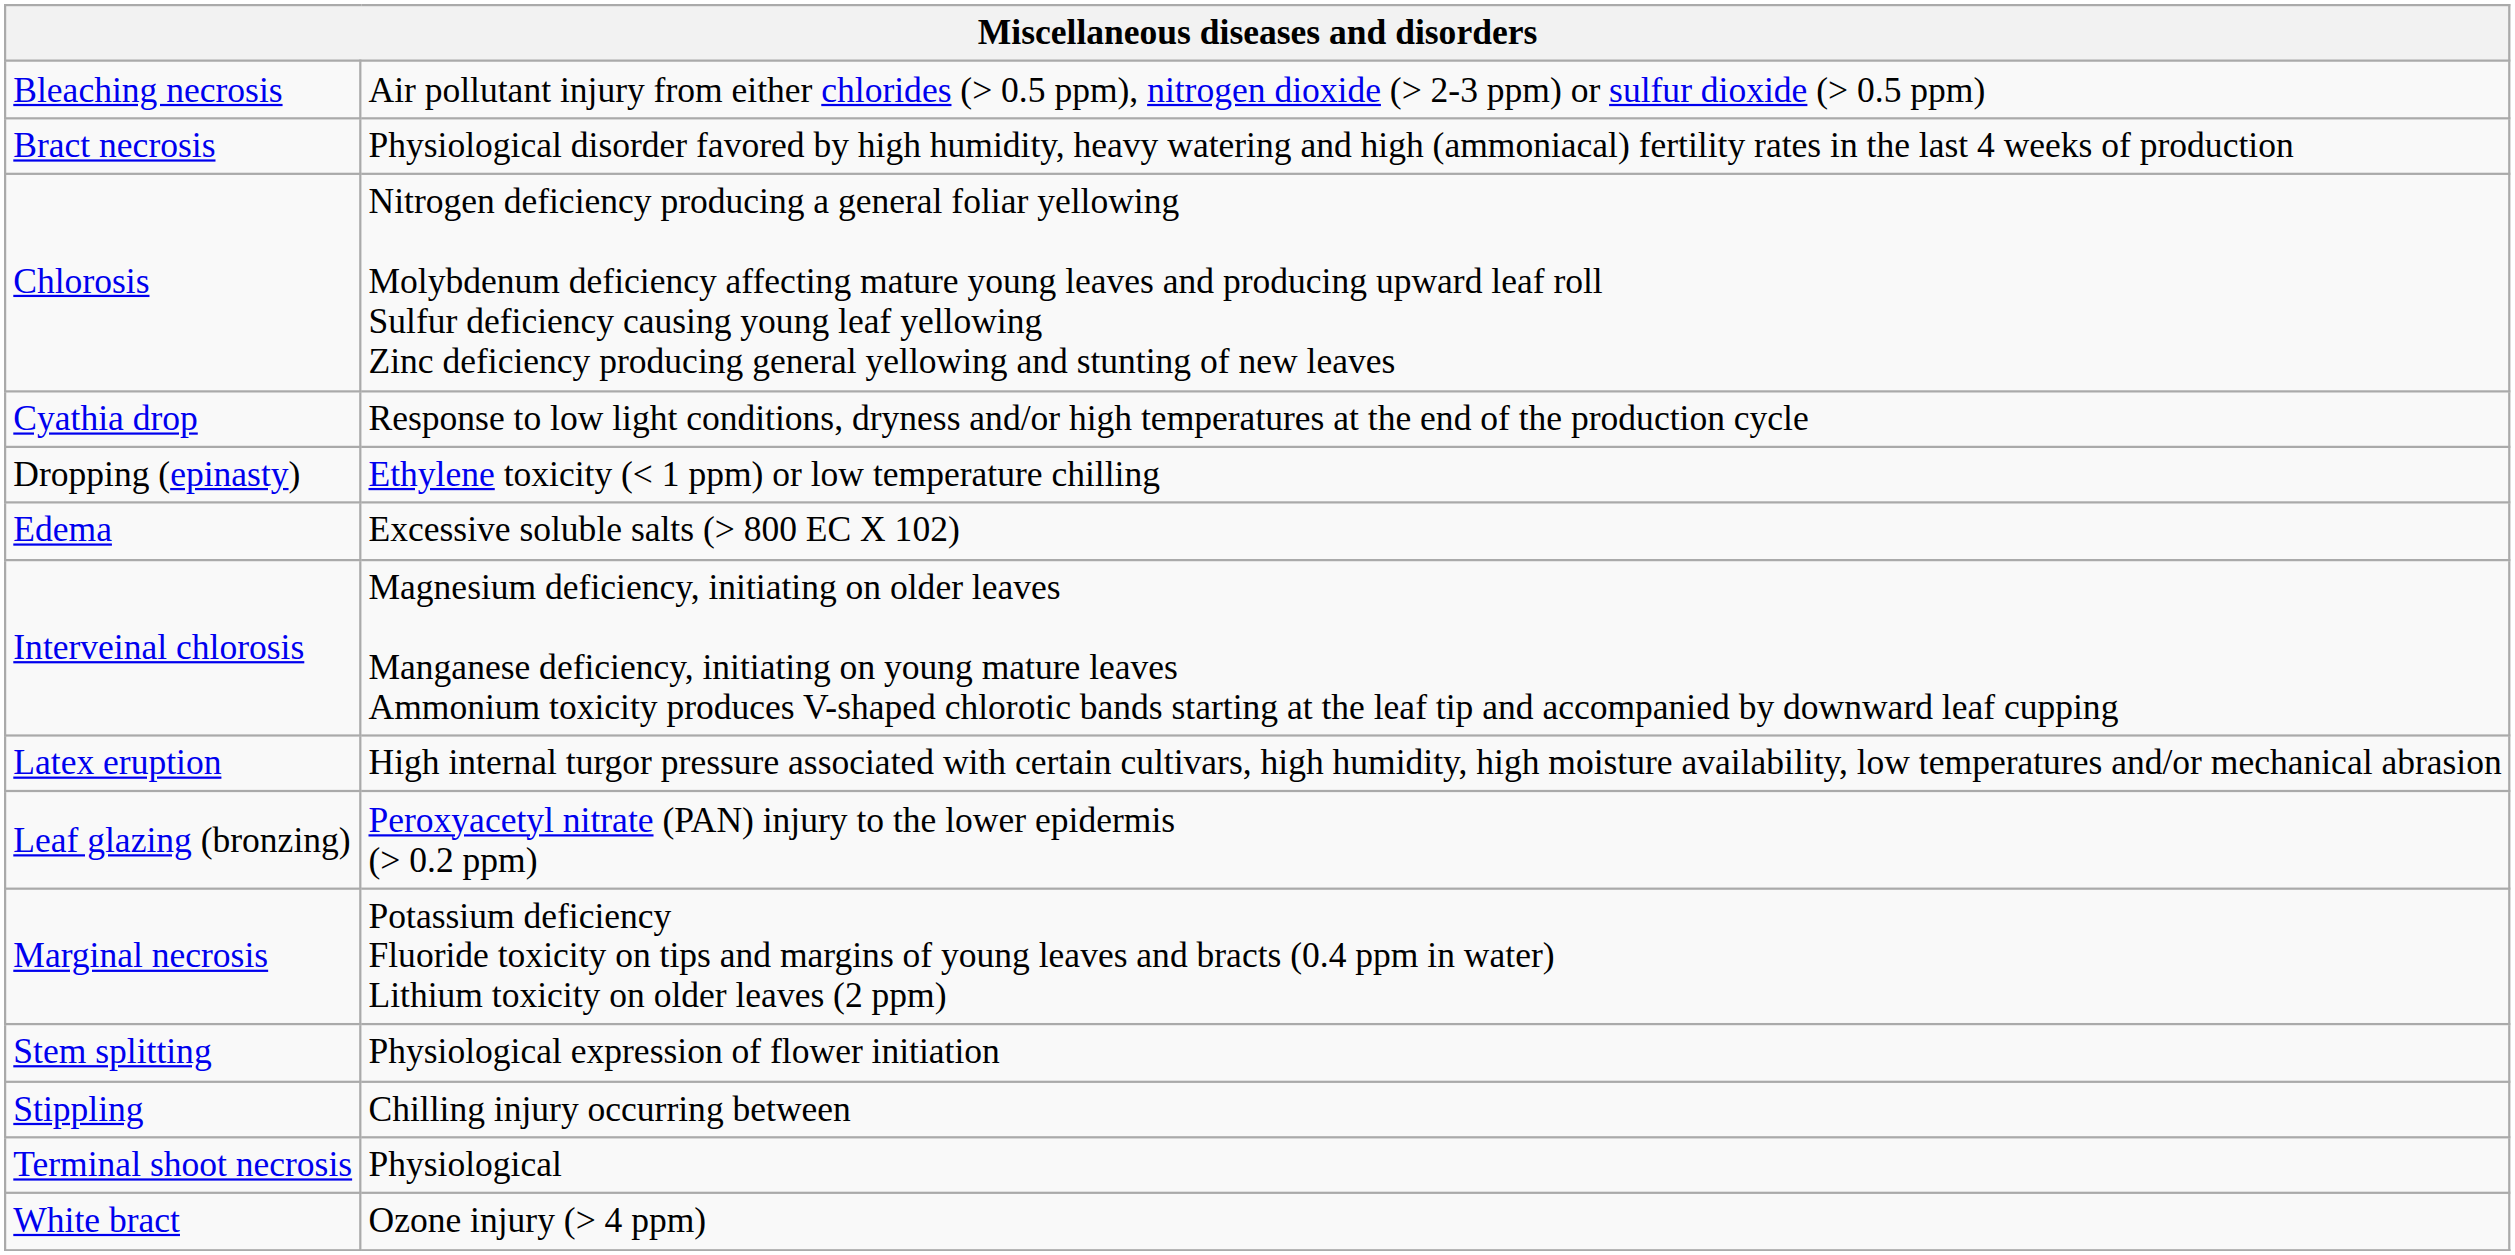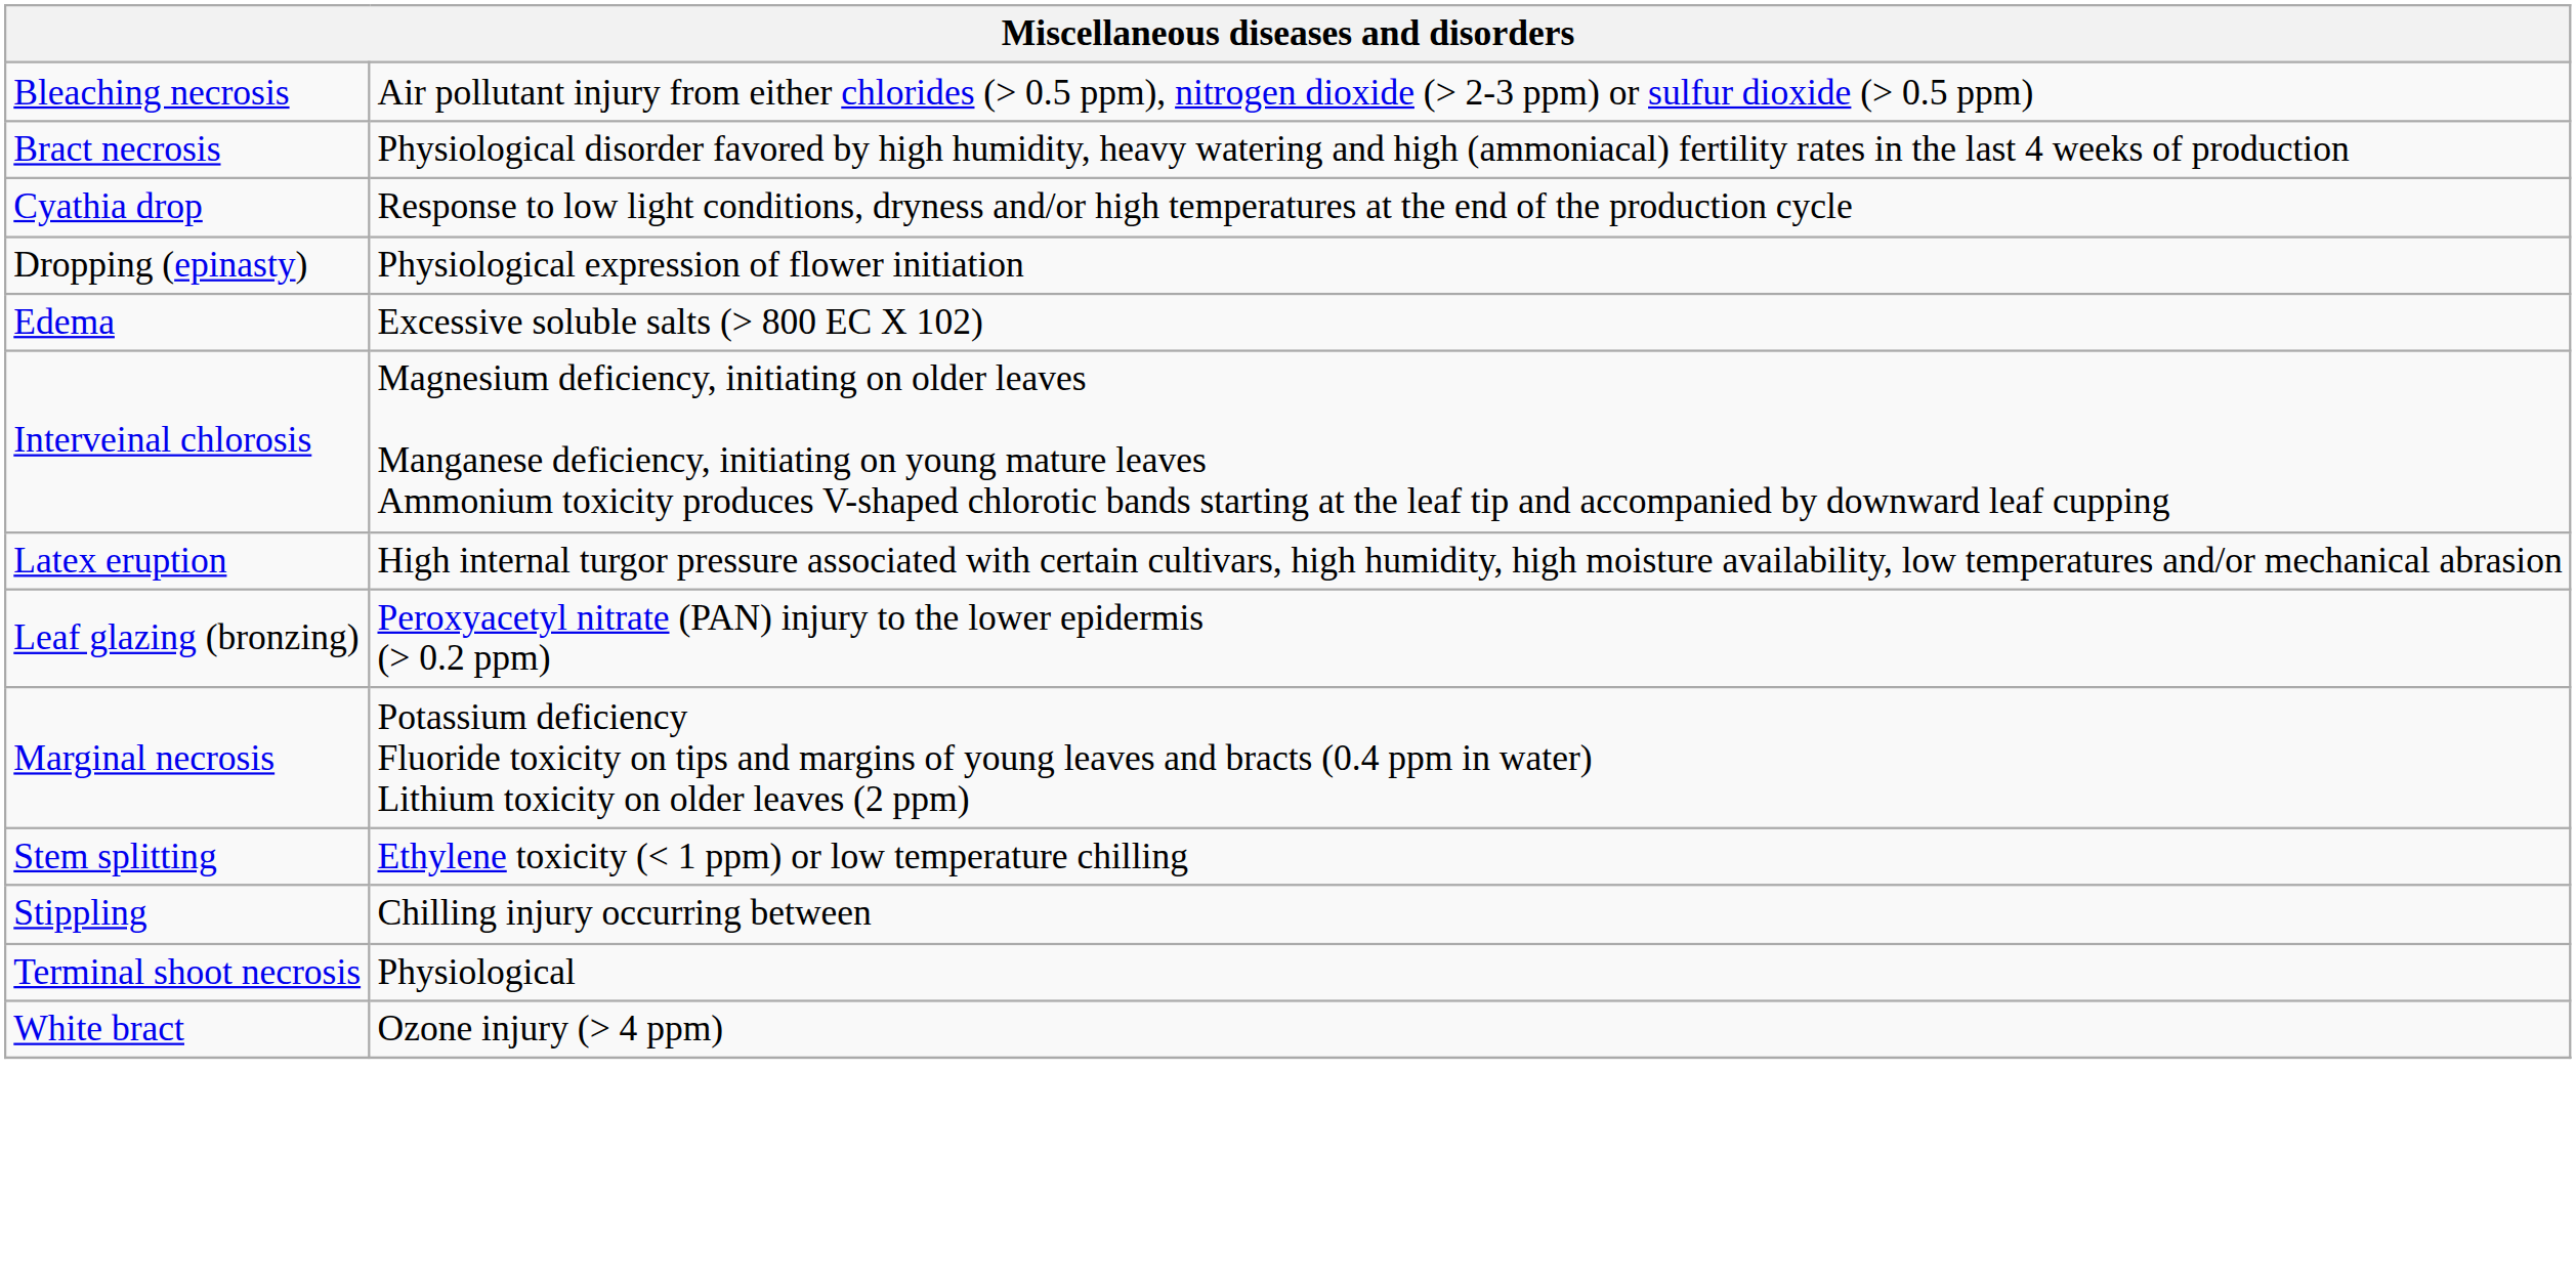- row: Chlorosis | Nitrogen deficiency producing a general foliar yellowing Molybdenum deficiency affecting mature young leaves and producing upward leaf roll Sulfur deficiency causing young leaf yellowing Zinc deficiency producing general yellowing and stunting of new leaves
Dropping (epinasty) | column 2: Ethylene toxicity (< 1 ppm) or low temperature chilling -> Physiological expression of flower initiation
Stem splitting | column 2: Physiological expression of flower initiation -> Ethylene toxicity (< 1 ppm) or low temperature chilling
